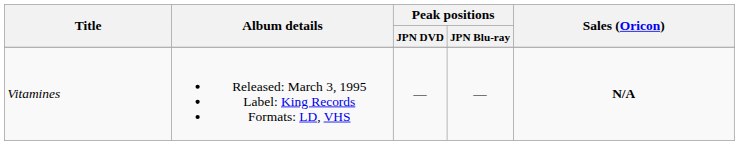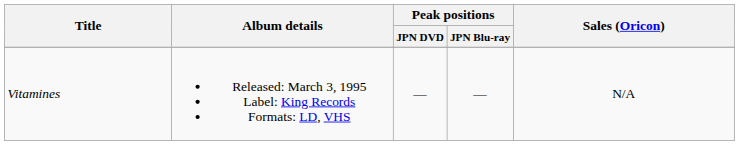Vitamines | Sales (Oricon): bold -> normal
